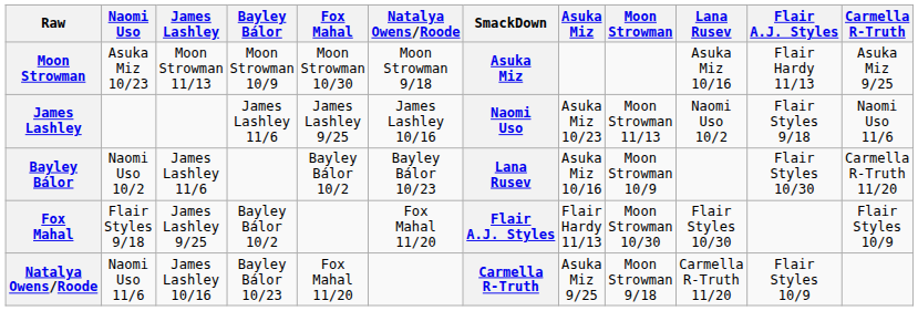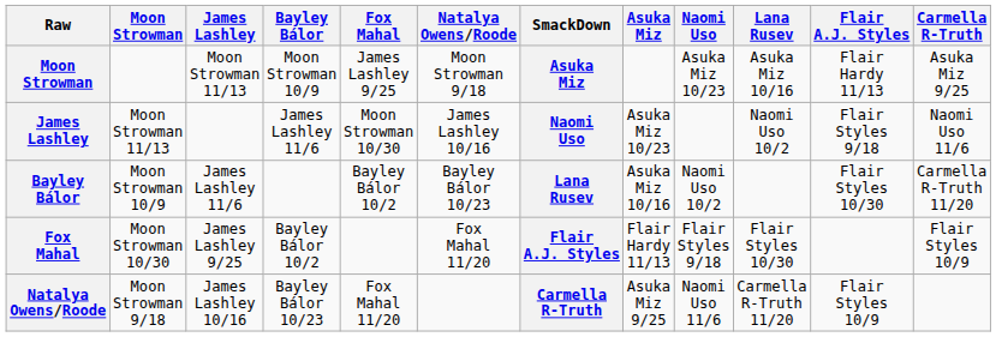columns swapped: Moon Strowman <-> Naomi Uso
row 2 | Fox Mahal: Moon Strowman 10/30 -> James Lashley 9/25
row 3 | Fox Mahal: James Lashley 9/25 -> Moon Strowman 10/30
